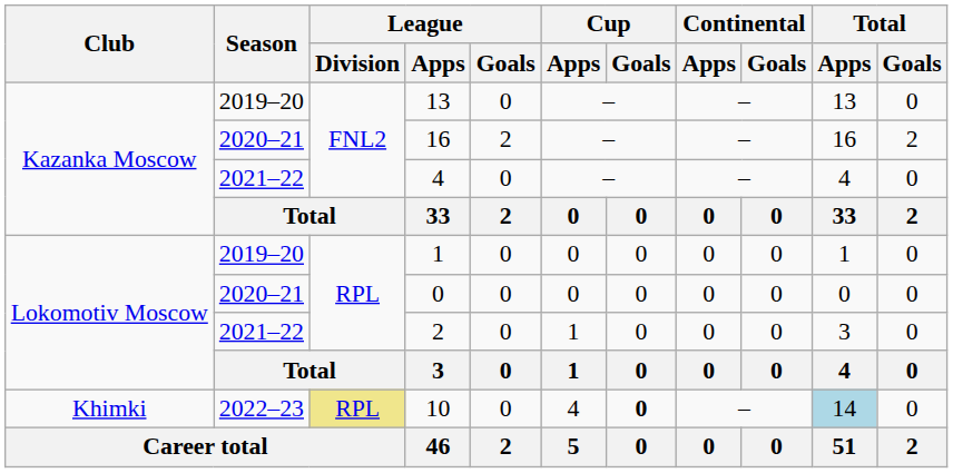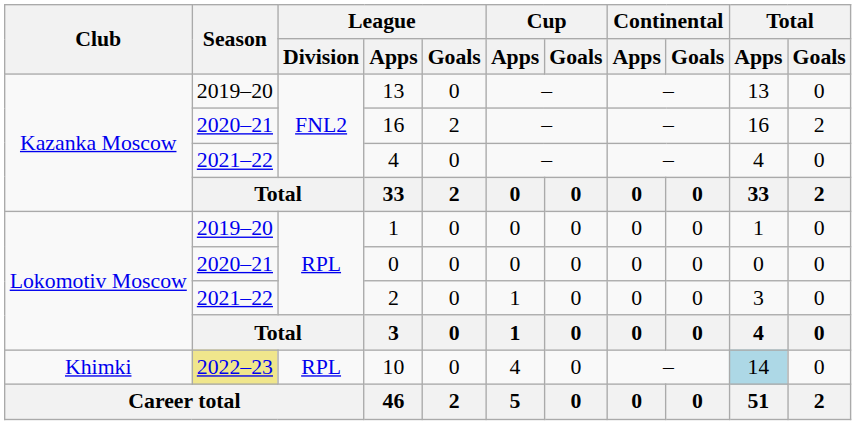10 | Season: no background -> khaki background
10 | League / Division: khaki background -> no background
10 | Cup / Goals: bold -> normal
